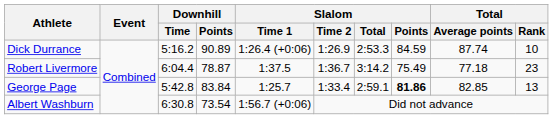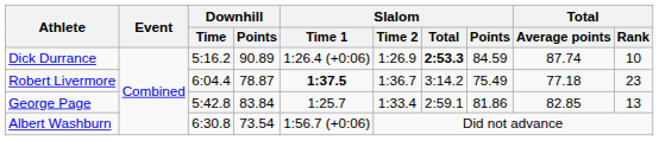row 3 | Slalom / Total: normal -> bold
row 4 | Slalom / Time 1: normal -> bold
row 5 | Slalom / Points: bold -> normal
